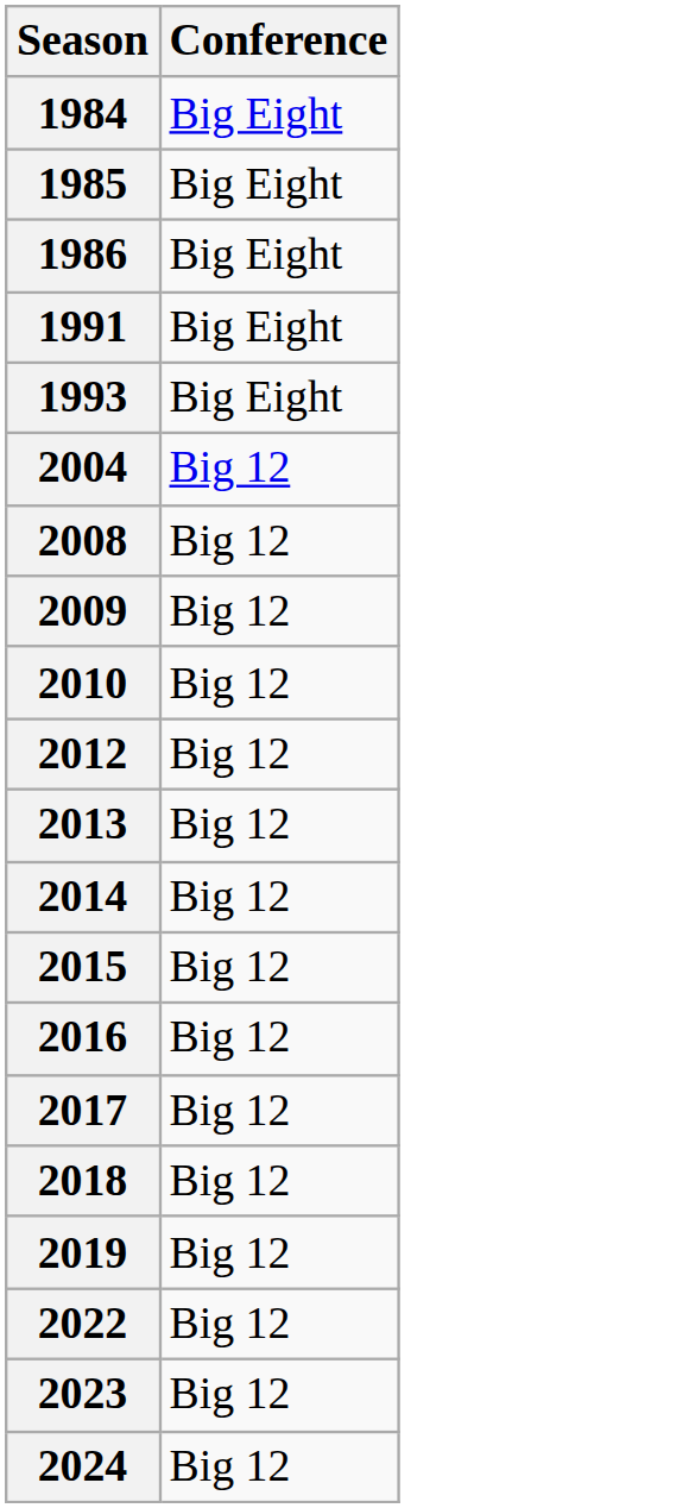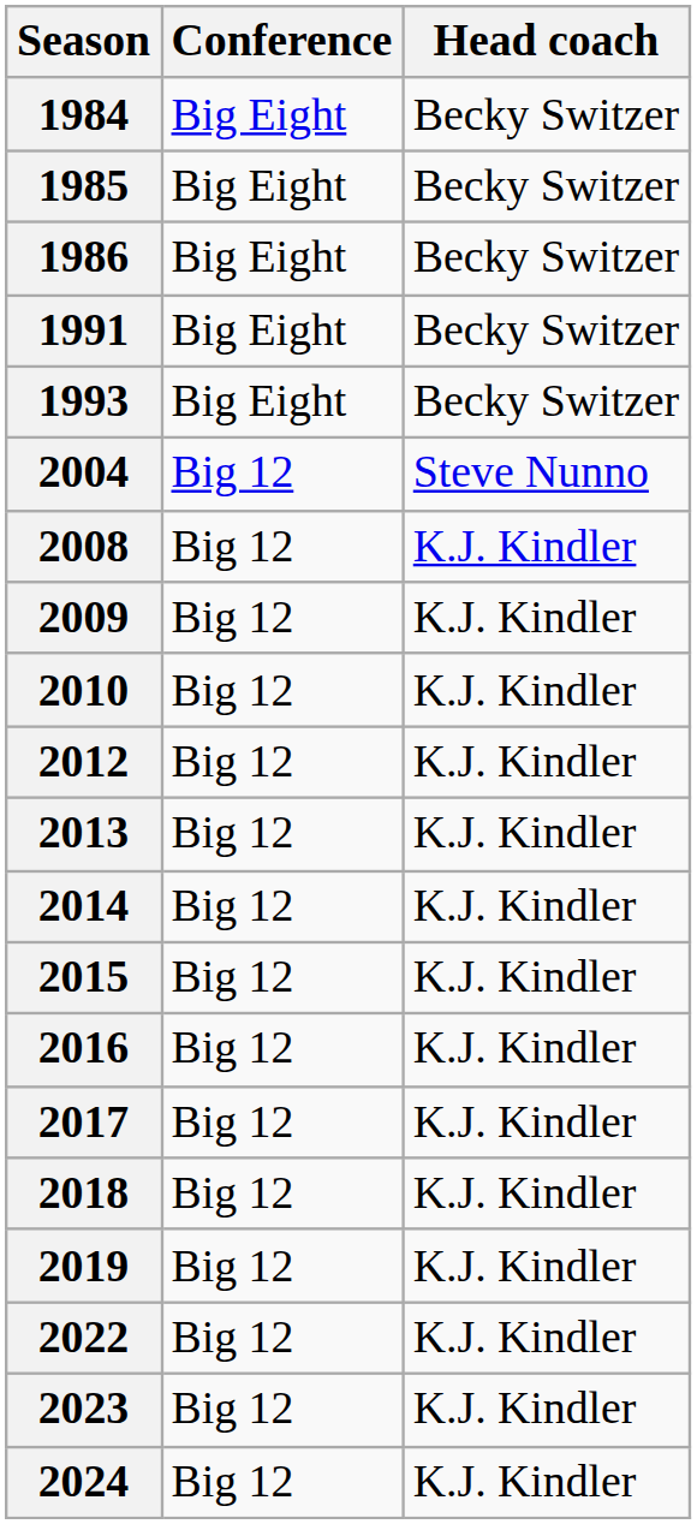+ column: Head coach | Becky Switzer | Becky Switzer | Becky Switzer | Becky Switzer | Becky Switzer | Steve Nunno | K.J. Kindler | K.J. Kindler | K.J. Kindler | K.J. Kindler | K.J. Kindler | K.J. Kindler | K.J. Kindler | K.J. Kindler | K.J. Kindler | K.J. Kindler | K.J. Kindler | K.J. Kindler | K.J. Kindler | K.J. Kindler
